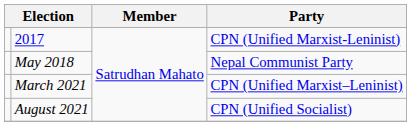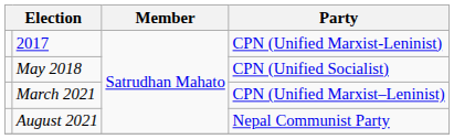May 2018 | Party: Nepal Communist Party -> CPN (Unified Socialist)
August 2021 | Party: CPN (Unified Socialist) -> Nepal Communist Party
